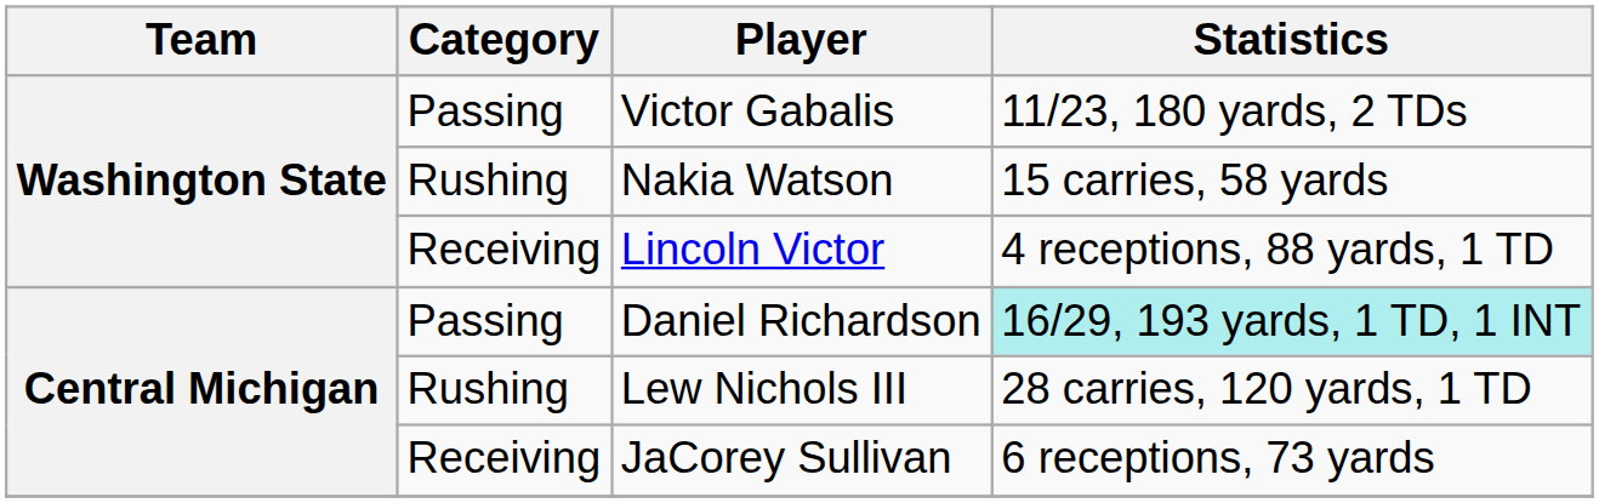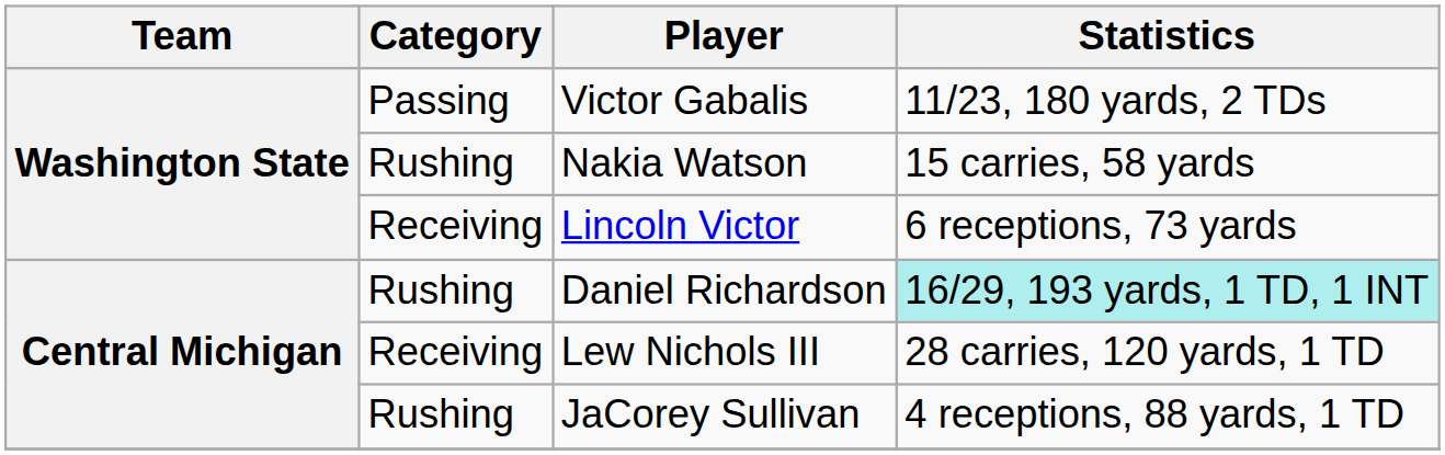Lincoln Victor | Statistics: 4 receptions, 88 yards, 1 TD -> 6 receptions, 73 yards
Daniel Richardson | Category: Passing -> Rushing
Lew Nichols III | Category: Rushing -> Receiving
JaCorey Sullivan | Category: Receiving -> Rushing
JaCorey Sullivan | Statistics: 6 receptions, 73 yards -> 4 receptions, 88 yards, 1 TD
